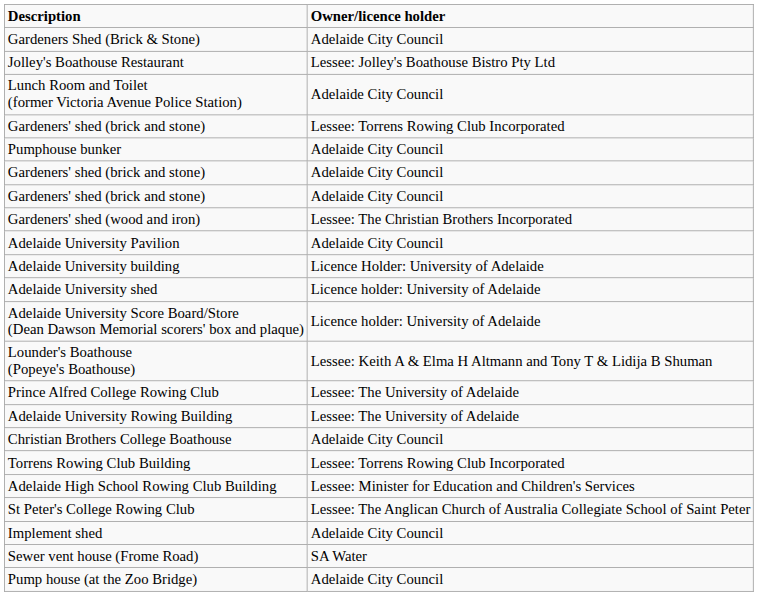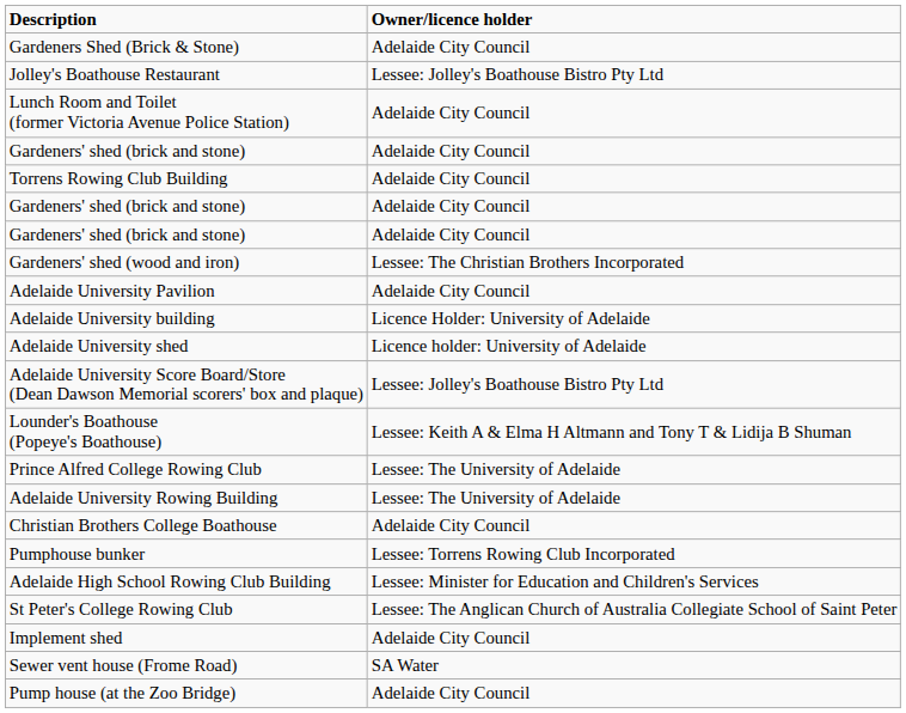row 5 | Owner/licence holder: Lessee: Torrens Rowing Club Incorporated -> Adelaide City Council
row 6 | Description: Pumphouse bunker -> Torrens Rowing Club Building
row 13 | Owner/licence holder: Licence holder: University of Adelaide -> Lessee: Jolley's Boathouse Bistro Pty Ltd
row 18 | Description: Torrens Rowing Club Building -> Pumphouse bunker
